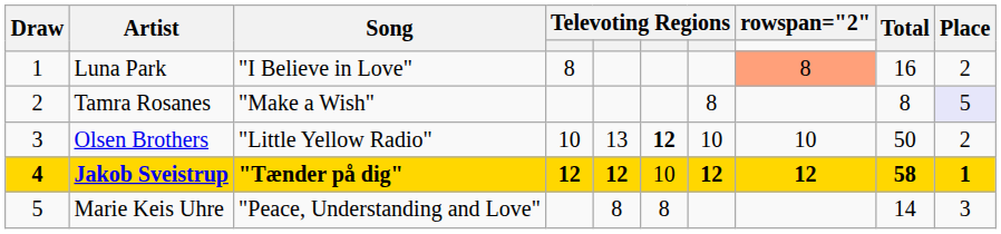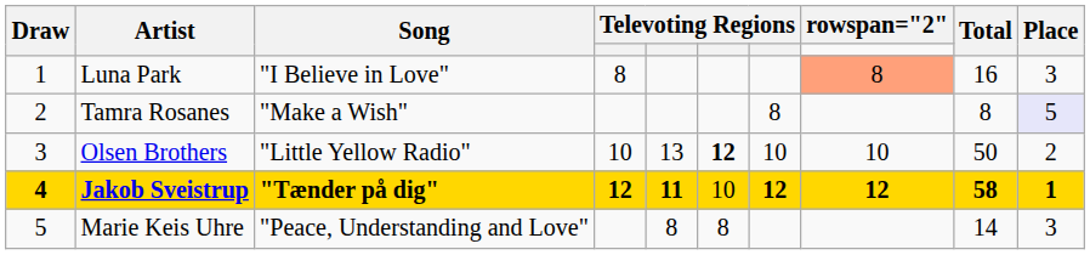Luna Park | Place: 2 -> 3
Jakob Sveistrup | column 5: 12 -> 11
